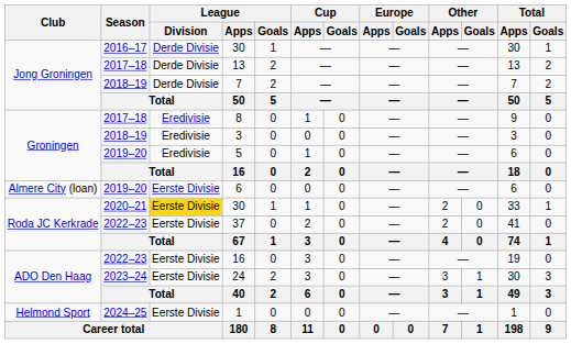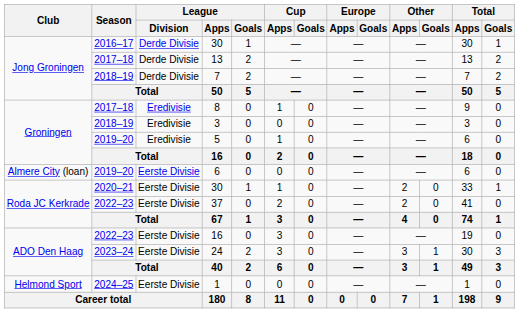2020–21 / 30 | League / Division: gold background -> no background
